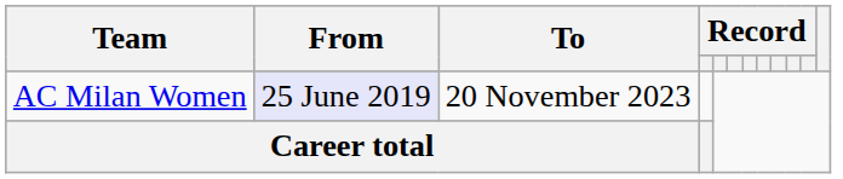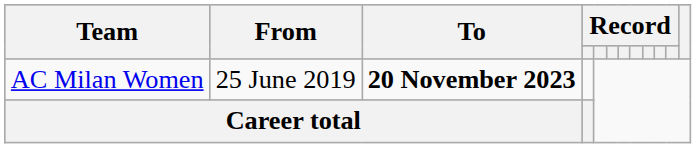AC Milan Women | From: lavender background -> no background
AC Milan Women | To: normal -> bold
